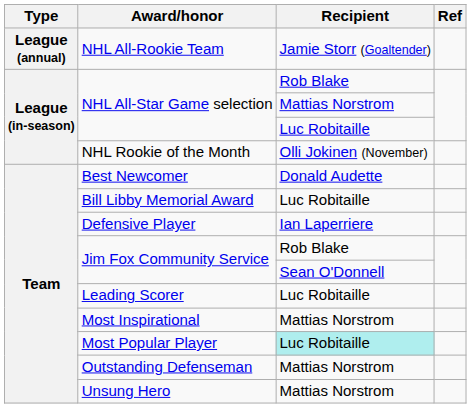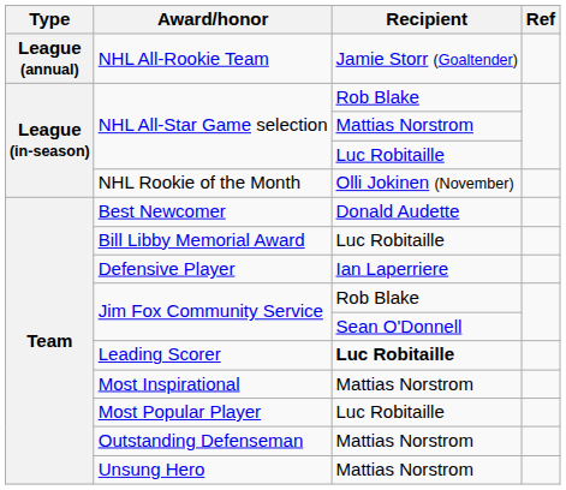Leading Scorer | Recipient: normal -> bold
Most Popular Player | Recipient: paleturquoise background -> no background
